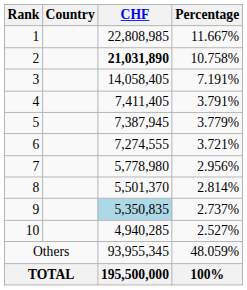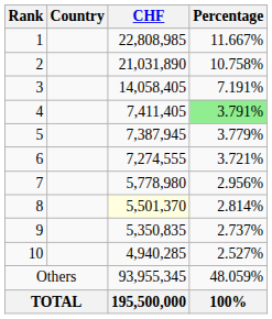2 | CHF: bold -> normal
4 | Percentage: no background -> lightgreen background
8 | CHF: no background -> lightyellow background
9 | CHF: lightblue background -> no background
